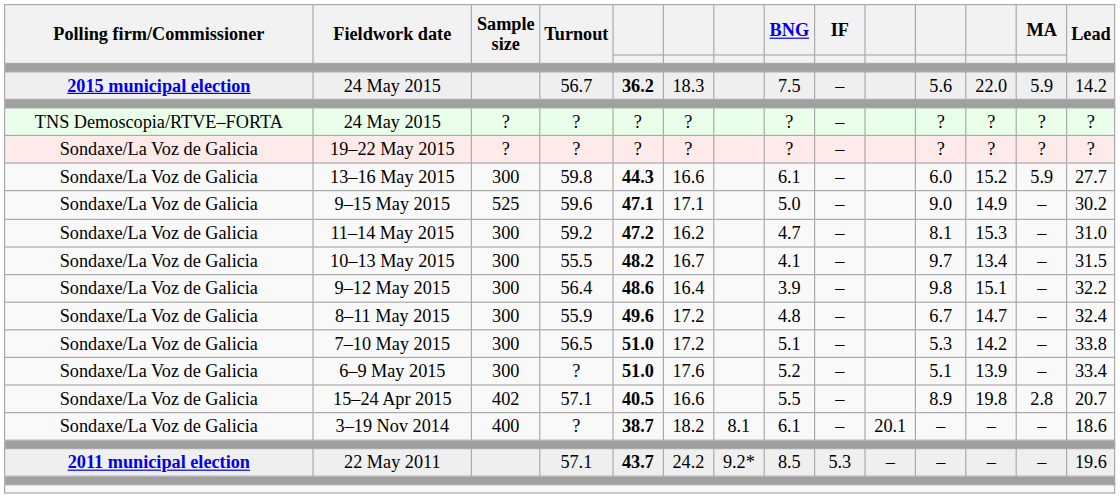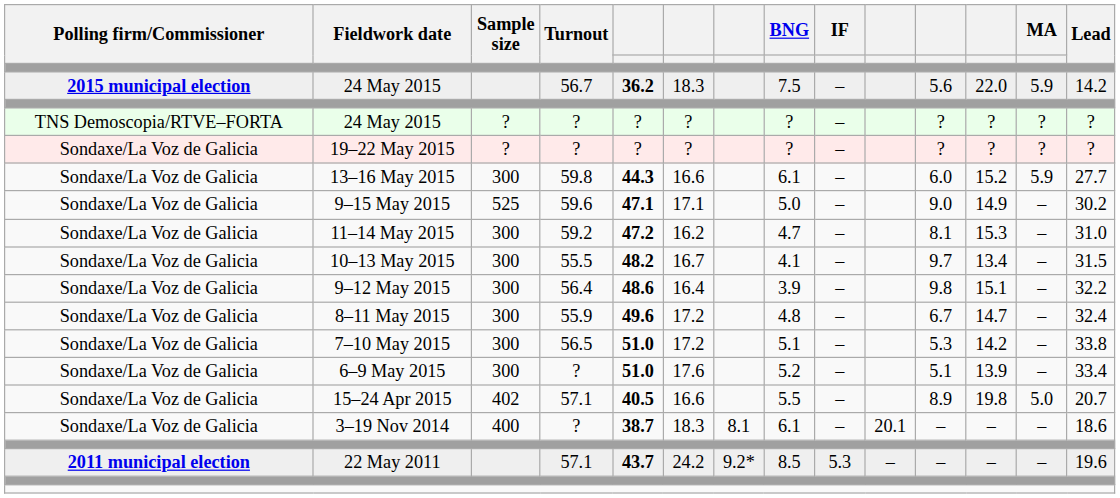15–24 Apr 2015 | MA: 2.8 -> 5.0
3–19 Nov 2014 | column 6: 18.2 -> 18.3
